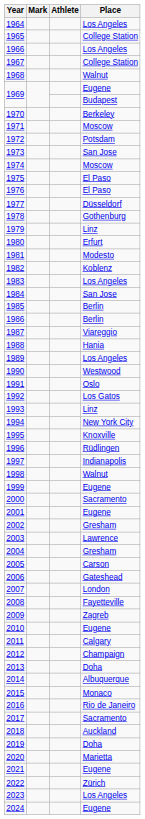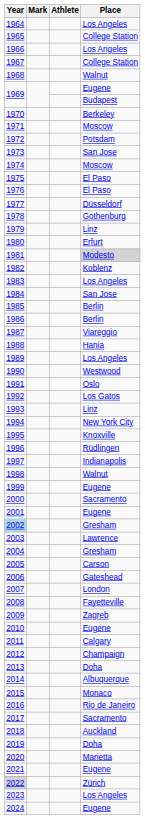1981 | Place: no background -> lightgrey background
2002 | Year: no background -> lightblue background
2022 | Year: no background -> lightgrey background
